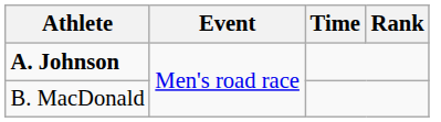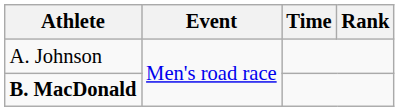A. Johnson | Athlete: bold -> normal
B. MacDonald | Athlete: normal -> bold
